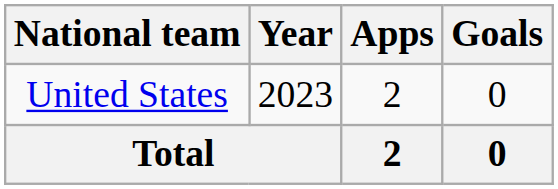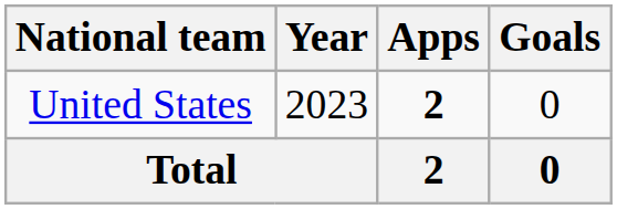United States | Apps: normal -> bold
